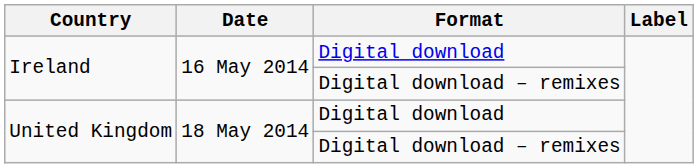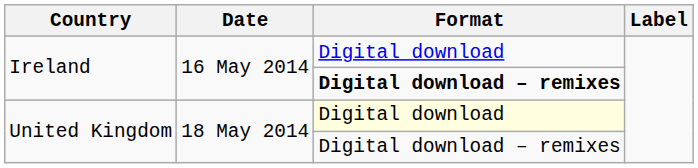Ireland / Digital download – remixes | Format: normal -> bold
United Kingdom / Digital download | Format: no background -> lightyellow background
